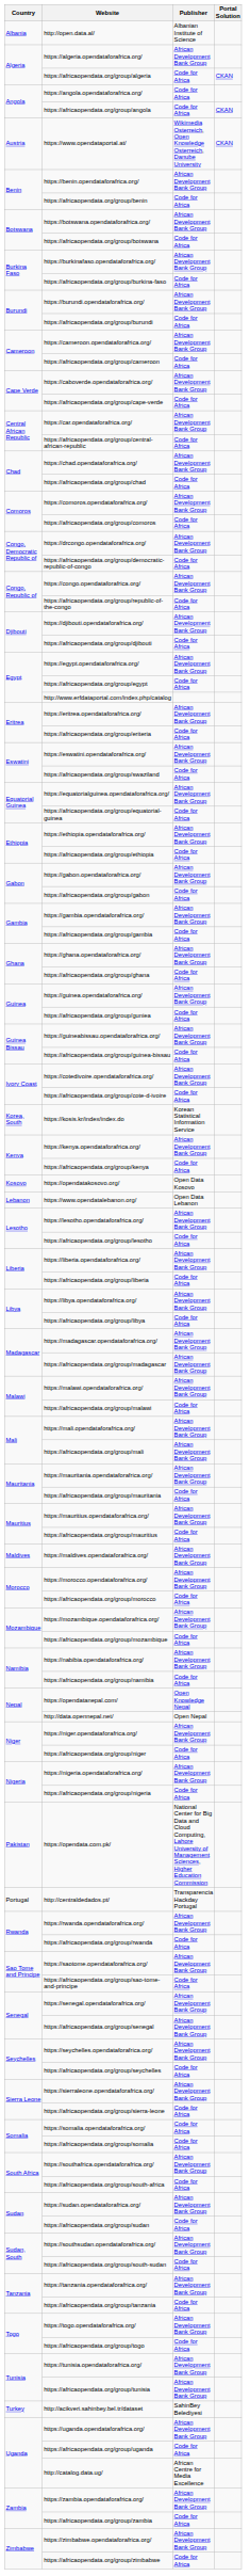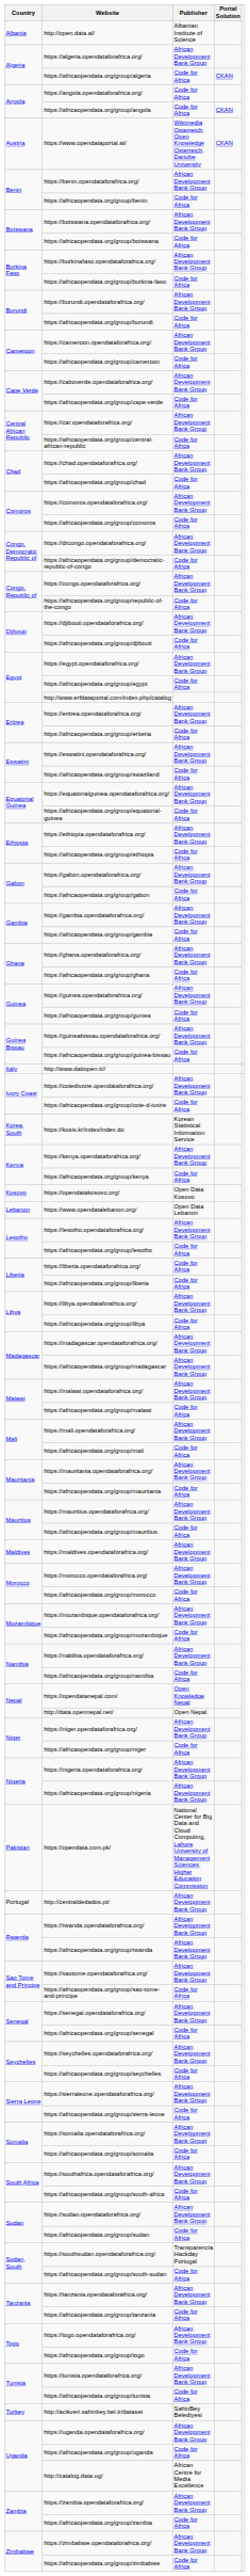+ row: Italy | http://www.datiopen.it//
https://liberia.opendataforafrica.org/ | Publisher: African Development Bank Group -> Code for Africa
https://africaopendata.org/group/mali | Publisher: African Development Bank Group -> Code for Africa
https://africaopendata.org/group/nigeria | Publisher: Code for Africa -> African Development Bank Group
http://centraldedados.pt/ | Publisher: Transparencia Hackday Portugal -> African Development Bank Group
https://africaopendata.org/group/rwanda | Publisher: Code for Africa -> African Development Bank Group
https://africaopendata.org/group/senegal | Publisher: African Development Bank Group -> Code for Africa
https://somalia.opendataforafrica.org/ | Publisher: Code for Africa -> African Development Bank Group
https://southsudan.opendataforafrica.org/ | Publisher: African Development Bank Group -> Transparencia Hackday Portugal
https://africaopendata.org/group/tunisia | Publisher: African Development Bank Group -> Code for Africa
